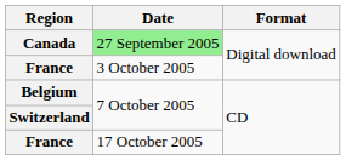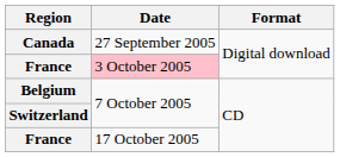27 September 2005 | Date: lightgreen background -> no background
3 October 2005 | Date: no background -> pink background
